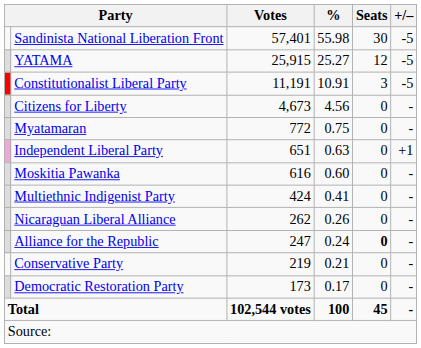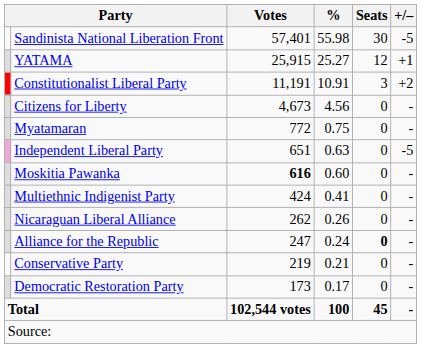YATAMA | +/–: -5 -> +1
Constitutionalist Liberal Party | +/–: -5 -> +2
Independent Liberal Party | +/–: +1 -> -5
Moskitia Pawanka | Votes: normal -> bold
